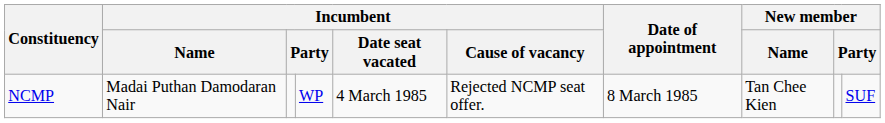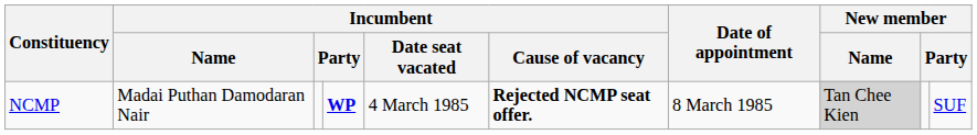NCMP | column 4: normal -> bold
NCMP | Incumbent / Cause of vacancy: normal -> bold
NCMP | New member / Name: no background -> lightgrey background
